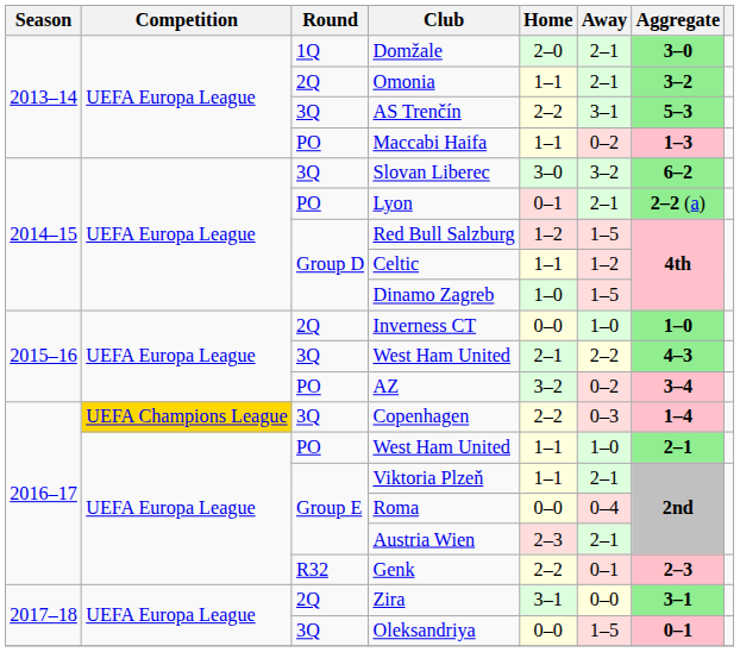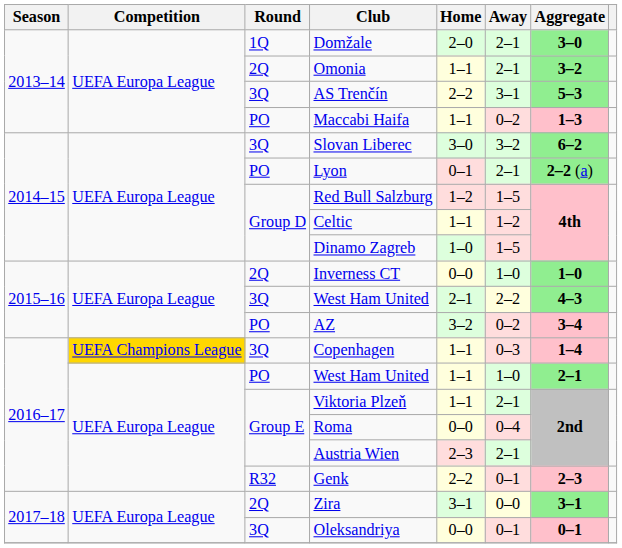Copenhagen | Home: 2–2 -> 1–1
Oleksandriya | Away: 1–5 -> 0–1
